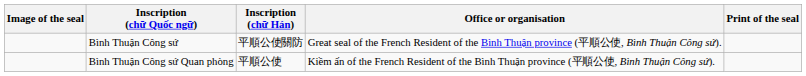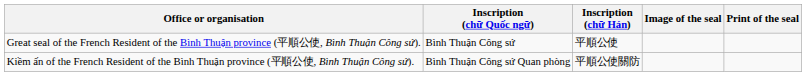columns swapped: Office or organisation <-> Image of the seal
row 2 | Inscription (chữ Hán): 平順公使關防 -> 平順公使
row 3 | Inscription (chữ Hán): 平順公使 -> 平順公使關防
